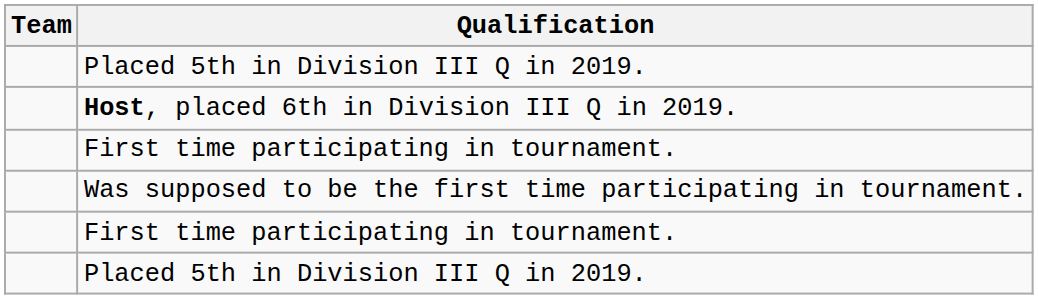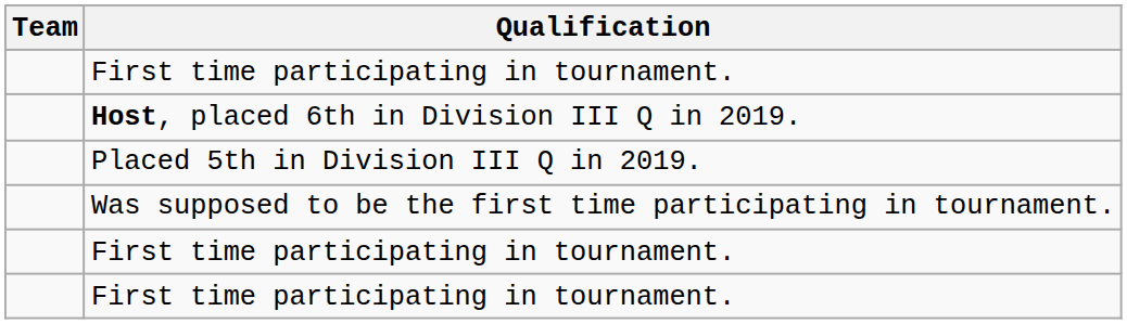row 2 | Qualification: Placed 5th in Division III Q in 2019. -> First time participating in tournament.
row 4 | Qualification: First time participating in tournament. -> Placed 5th in Division III Q in 2019.
row 7 | Qualification: Placed 5th in Division III Q in 2019. -> First time participating in tournament.
